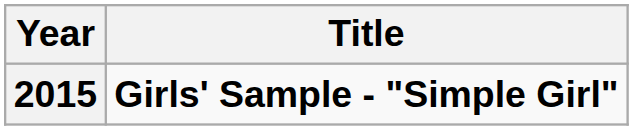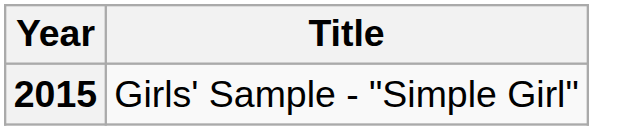2015 | Title: bold -> normal
